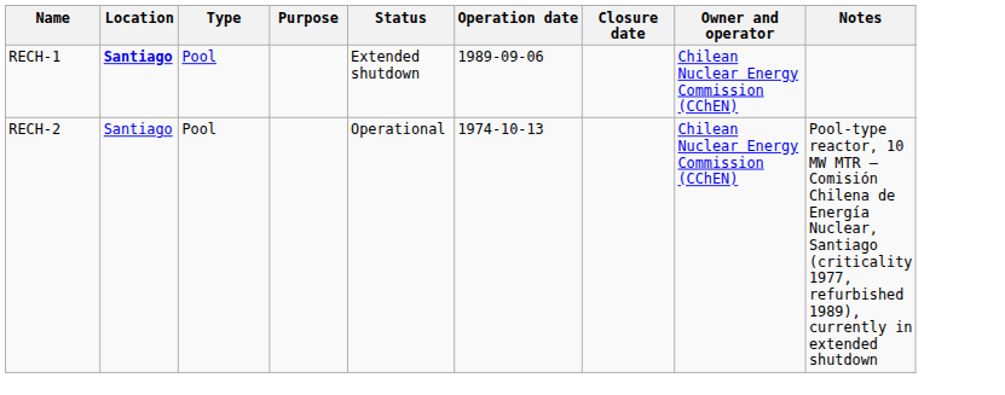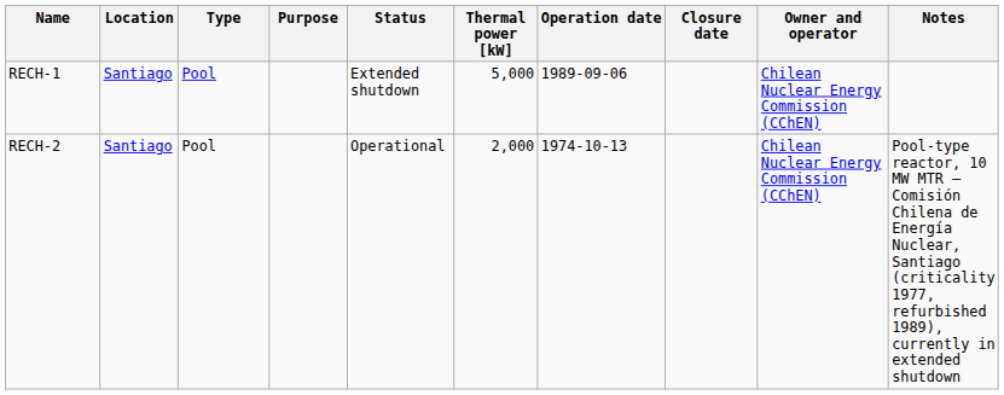+ column: Thermal power [kW] | 5,000 | 2,000
RECH-1 | Location: bold -> normal
